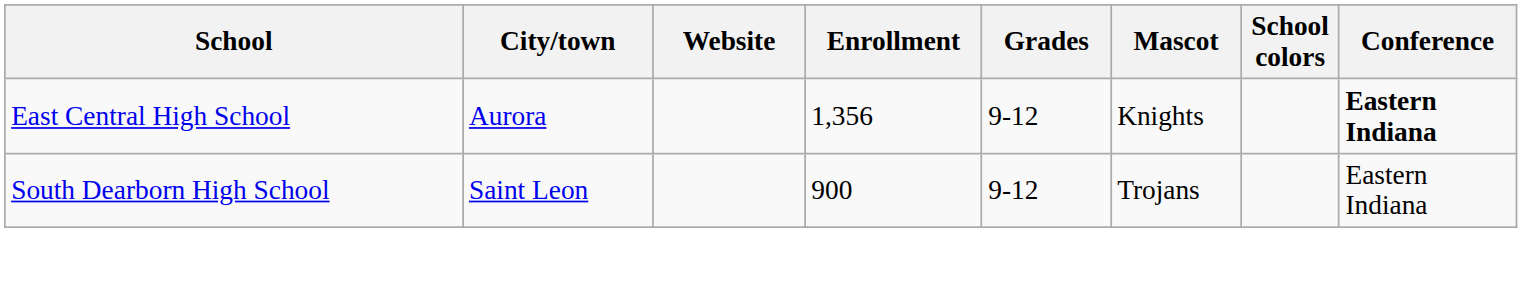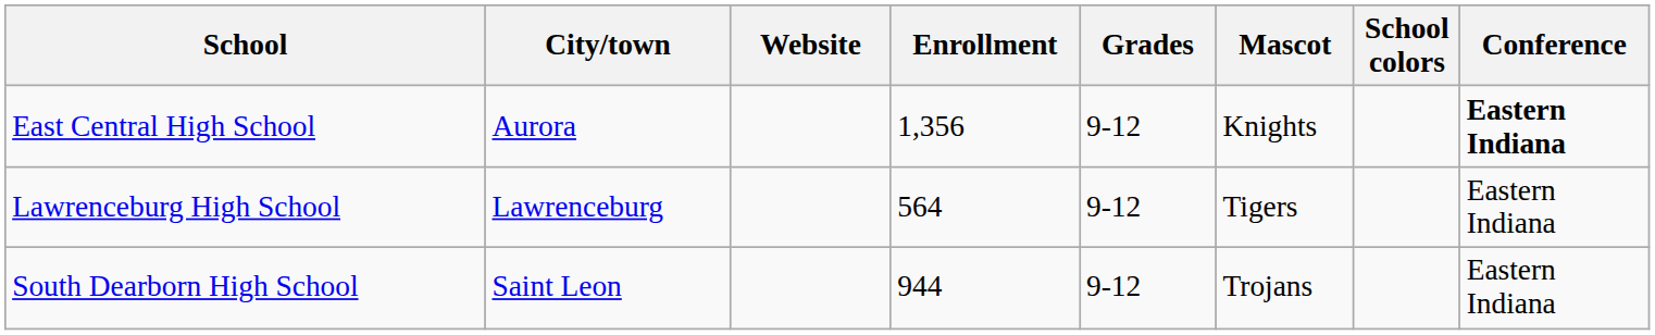+ row: Lawrenceburg High School | Lawrenceburg | 564 | 9-12 | Tigers | Eastern Indiana
South Dearborn High School | Enrollment: 900 -> 944
